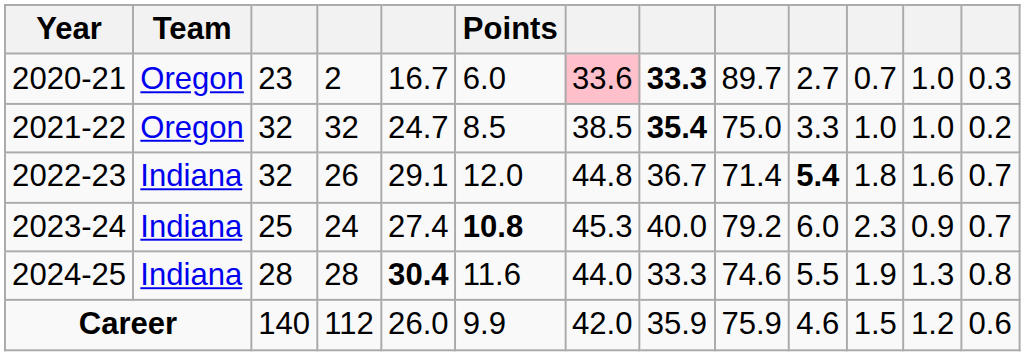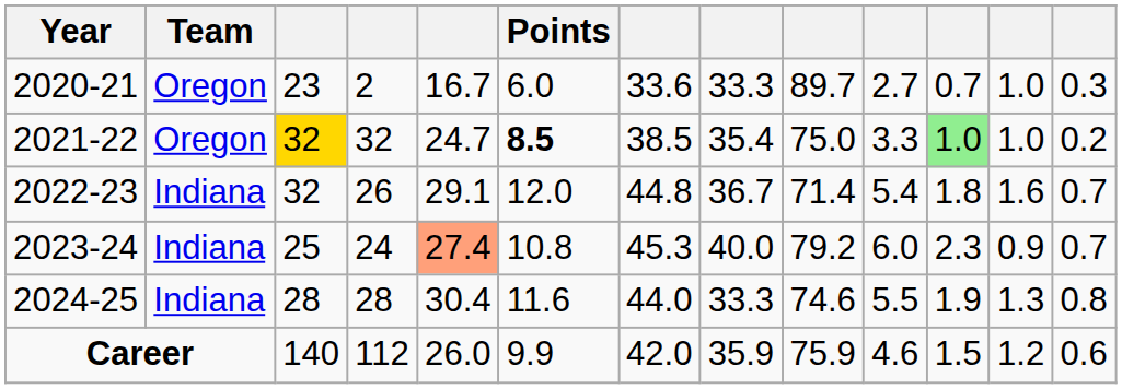2020-21 | column 7: pink background -> no background
2020-21 | column 8: bold -> normal
2021-22 | column 3: no background -> gold background
2021-22 | Points: normal -> bold
2021-22 | column 8: bold -> normal
2021-22 | column 11: no background -> lightgreen background
2022-23 | column 10: bold -> normal
2023-24 | column 5: no background -> lightsalmon background
2023-24 | Points: bold -> normal
2024-25 | column 5: bold -> normal
